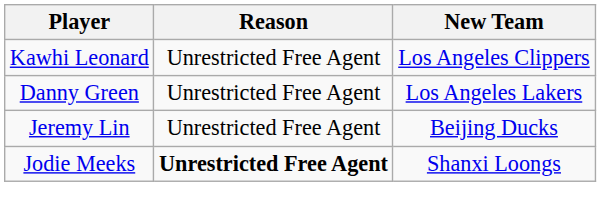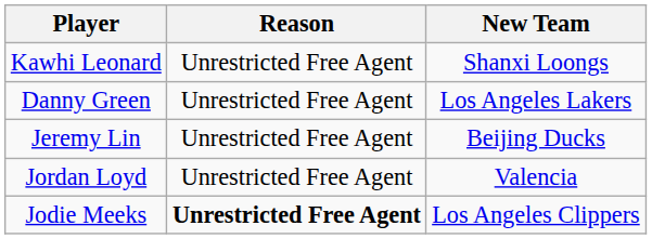Kawhi Leonard | New Team: Los Angeles Clippers -> Shanxi Loongs
+ row: Jordan Loyd | Unrestricted Free Agent | Valencia
Jodie Meeks | New Team: Shanxi Loongs -> Los Angeles Clippers
